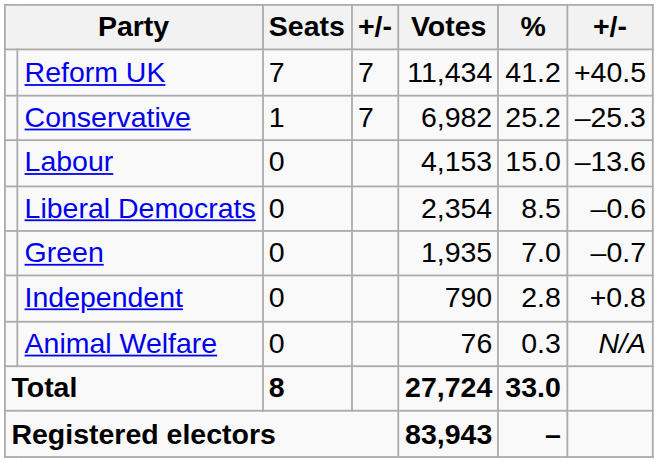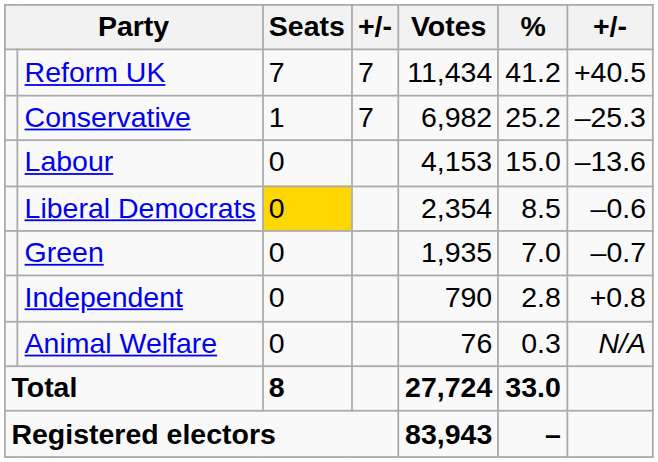Liberal Democrats | Seats: no background -> gold background
